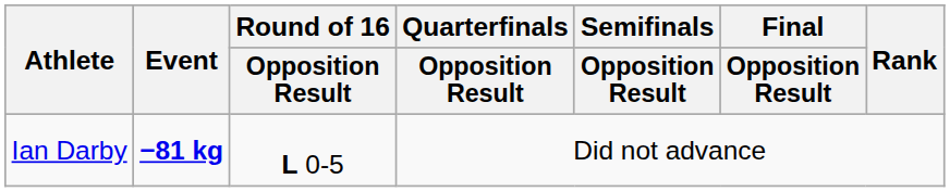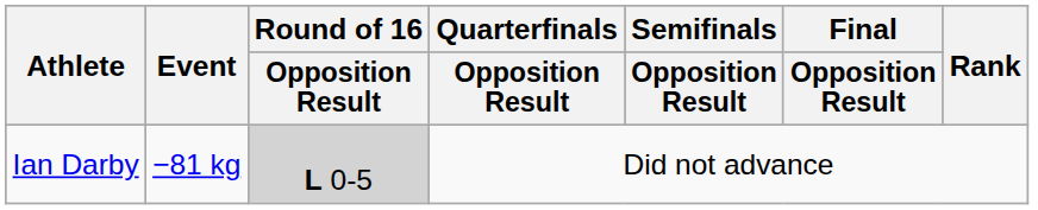Ian Darby | Event: bold -> normal
Ian Darby | Round of 16 / Opposition Result: no background -> lightgrey background
